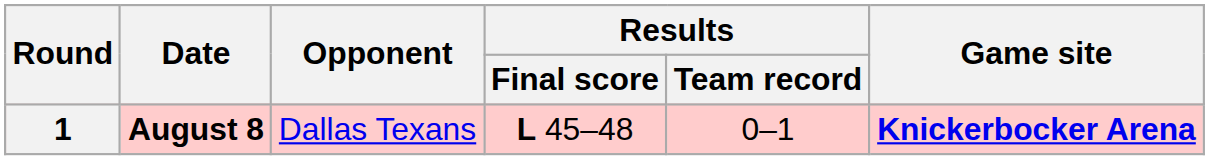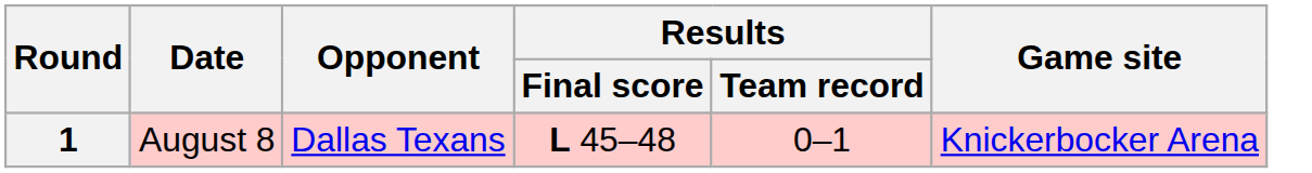1 | Date: bold -> normal
1 | Game site: bold -> normal
